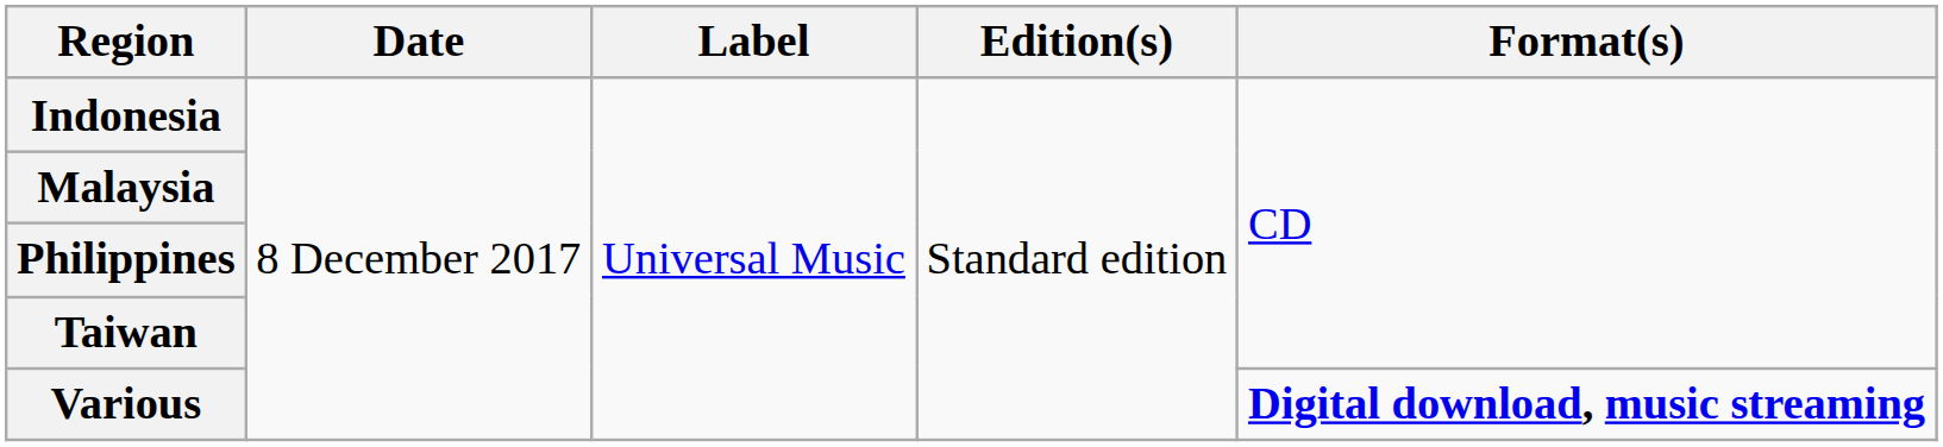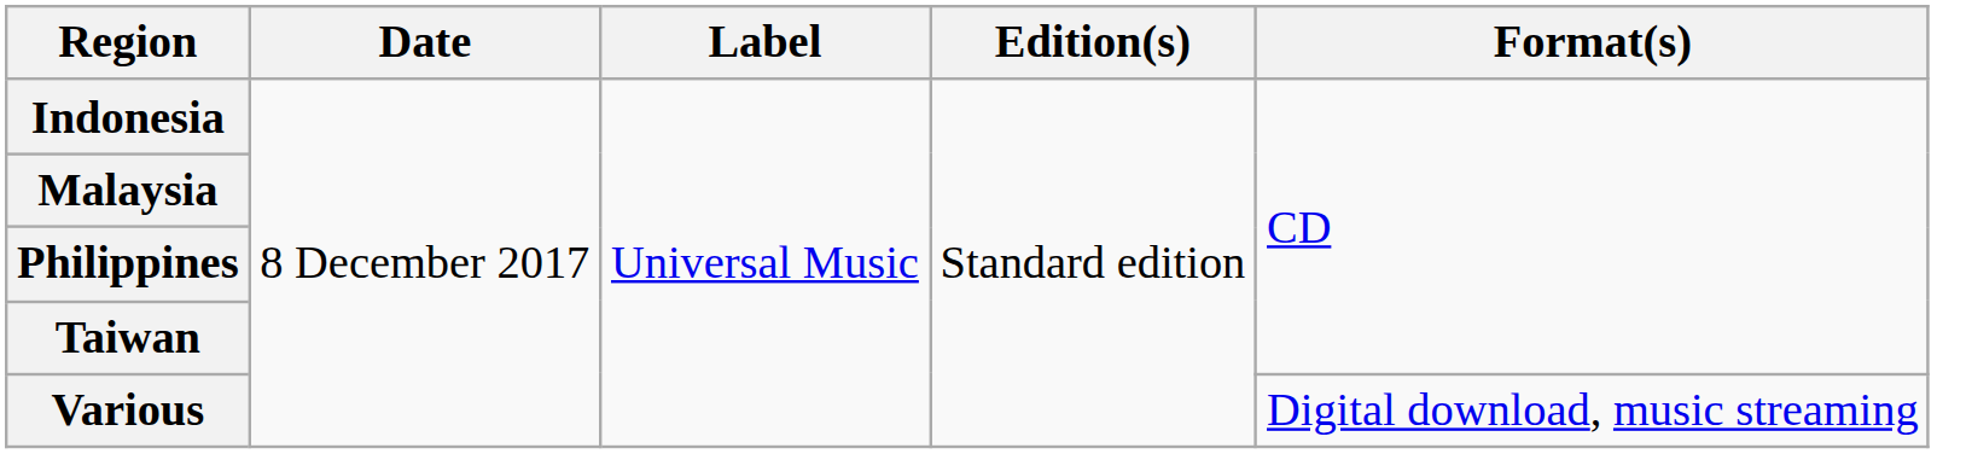Various | Format(s): bold -> normal
